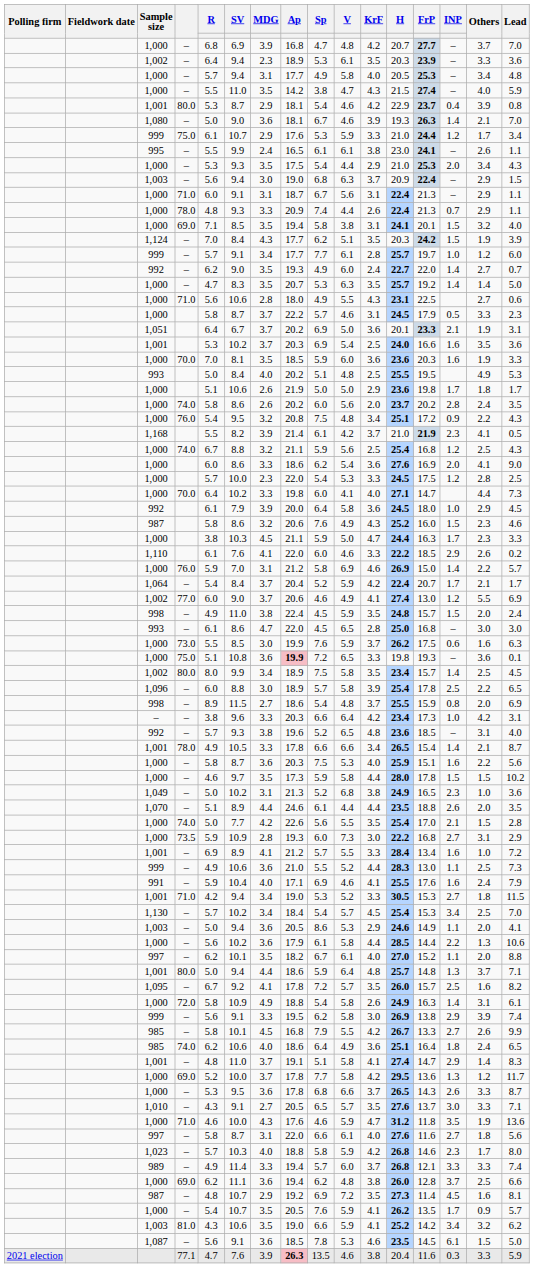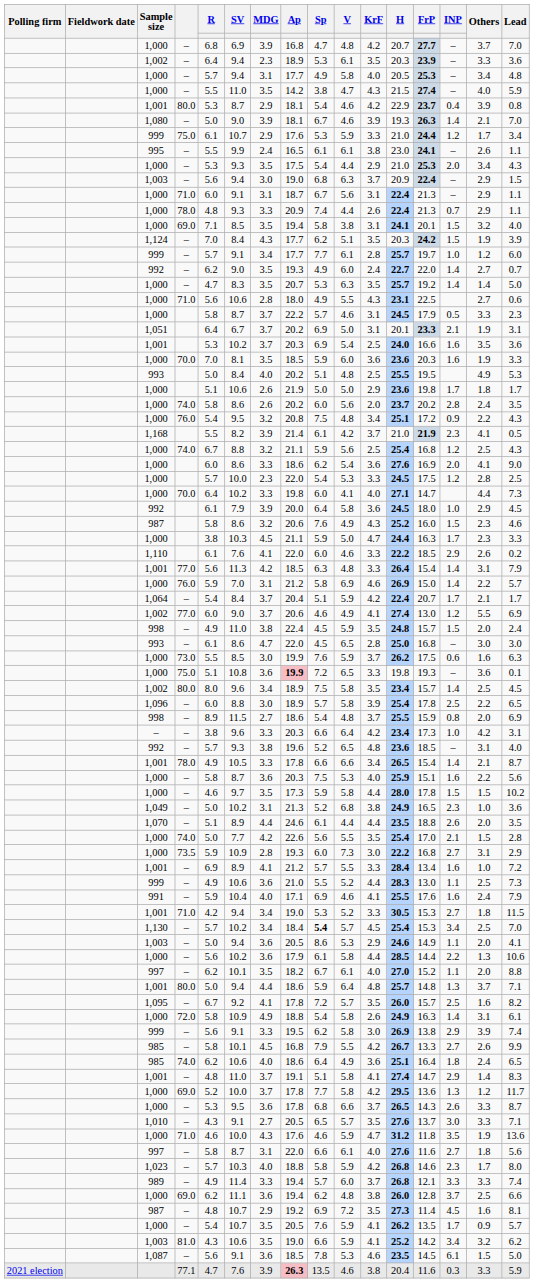1,080 | MDG: 3.6 -> 3.9
1,051 | KrF: 3.6 -> 3.1
+ row: 1,001 | 77.0 | 5.6 | 11.3 | 4.2 | 18.5 | 6.3 | 4.8 | 3.3 | 26.4 | 15.4 | 1.4 | 3.1 | 7.9
1,064 | Sp: 5.2 -> 5.1
1,002 / 80.0 | SV: 9.9 -> 9.6
1,130 | Sp: normal -> bold
